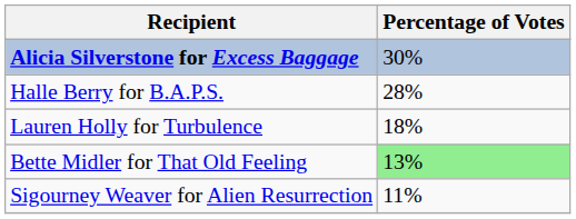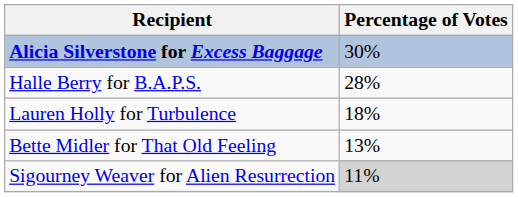Bette Midler for That Old Feeling | Percentage of Votes: lightgreen background -> no background
Sigourney Weaver for Alien Resurrection | Percentage of Votes: no background -> lightgrey background
